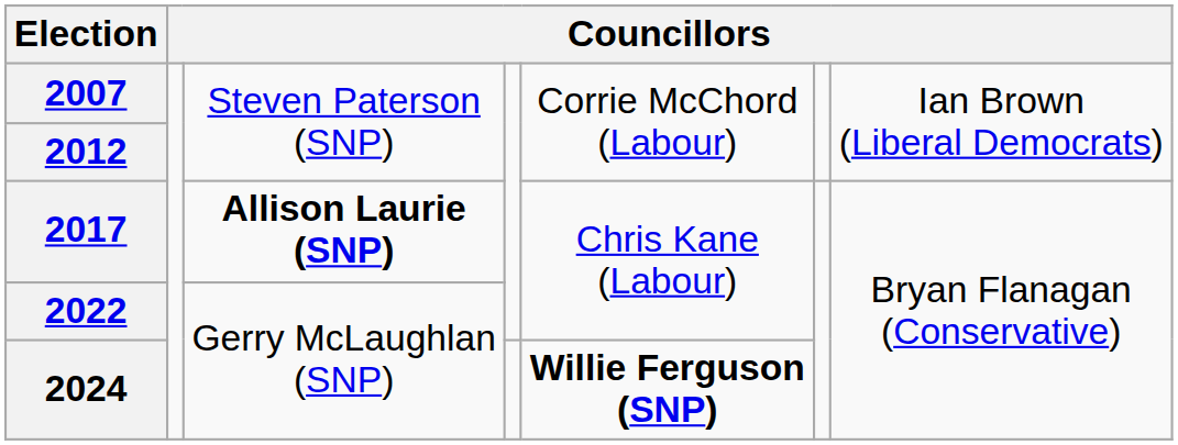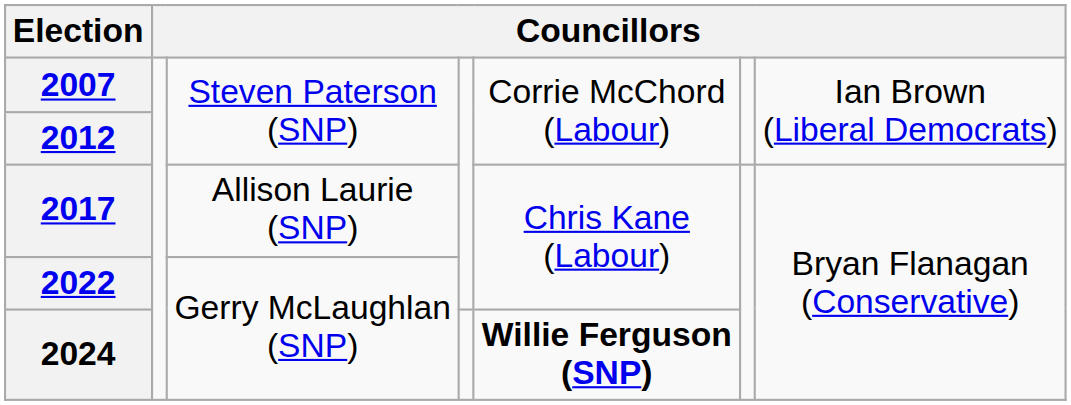2017 | column 3: bold -> normal
